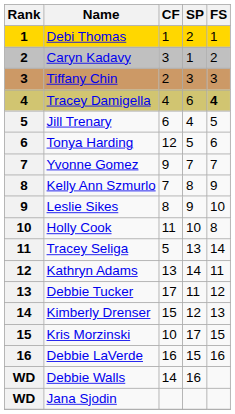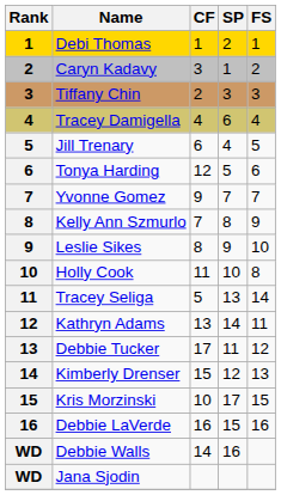Tracey Damigella | FS: bold -> normal
